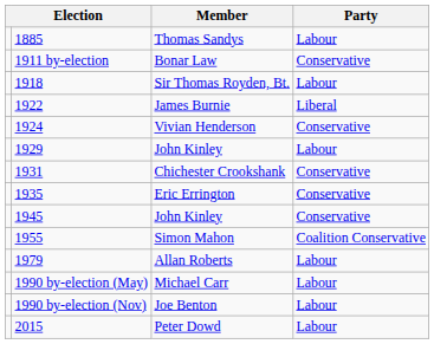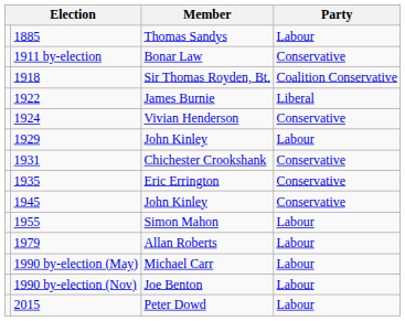Sir Thomas Royden, Bt. | Party: Labour -> Coalition Conservative
Simon Mahon | Party: Coalition Conservative -> Labour
